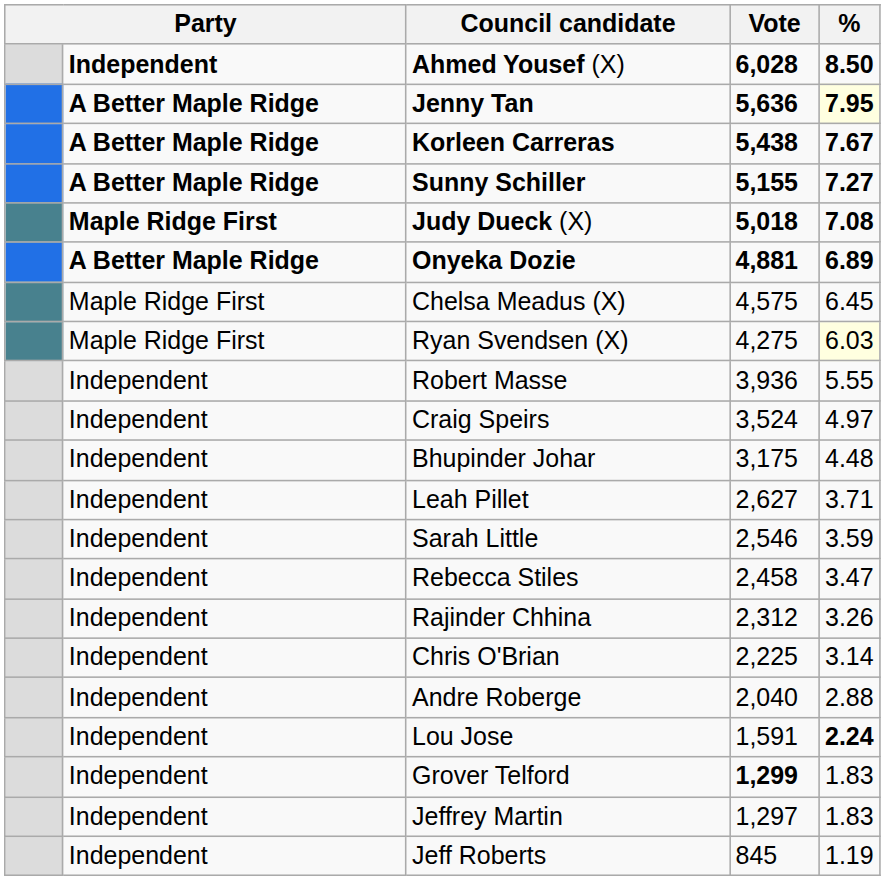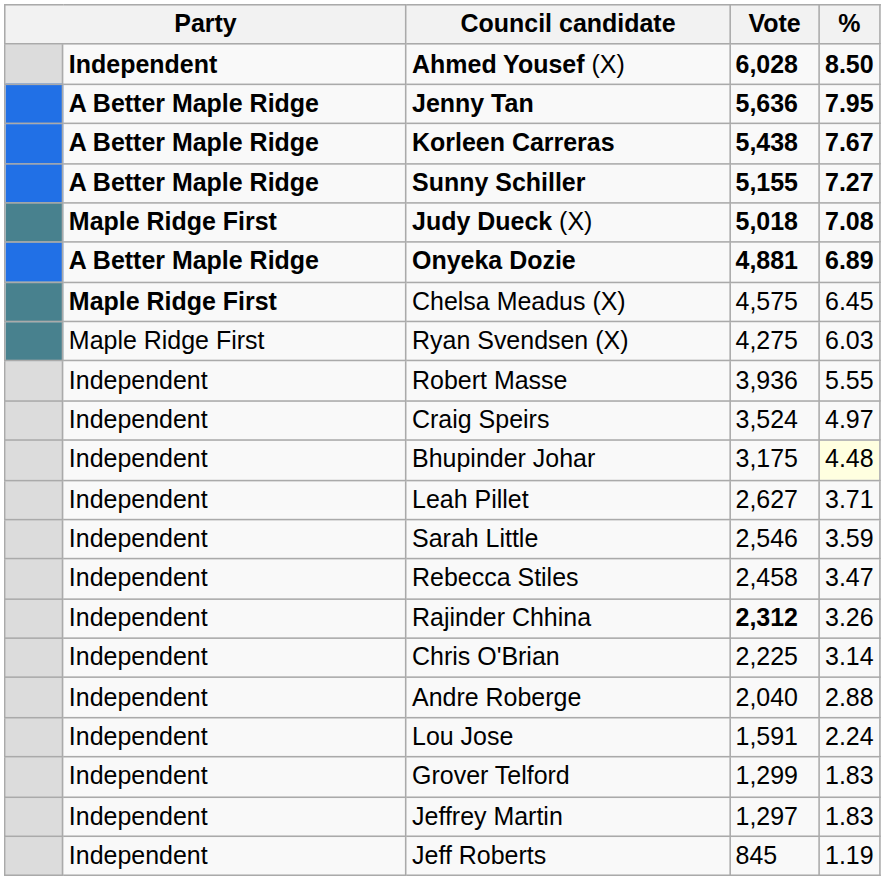Jenny Tan | %: lightyellow background -> no background
Chelsa Meadus (X) | column 2: normal -> bold
Ryan Svendsen (X) | %: lightyellow background -> no background
Bhupinder Johar | %: no background -> lightyellow background
Rajinder Chhina | Vote: normal -> bold
Lou Jose | %: bold -> normal
Grover Telford | Vote: bold -> normal
